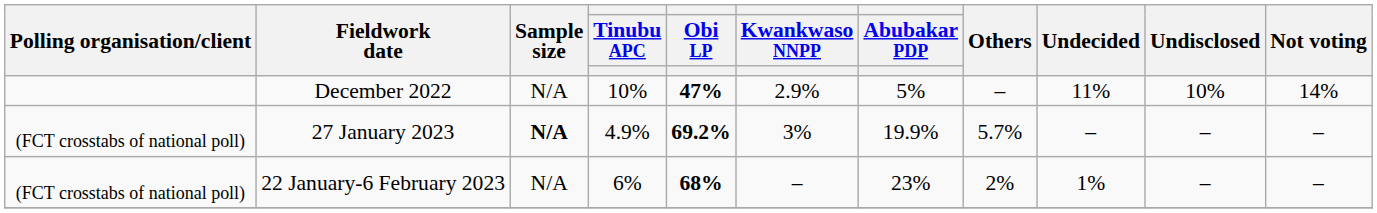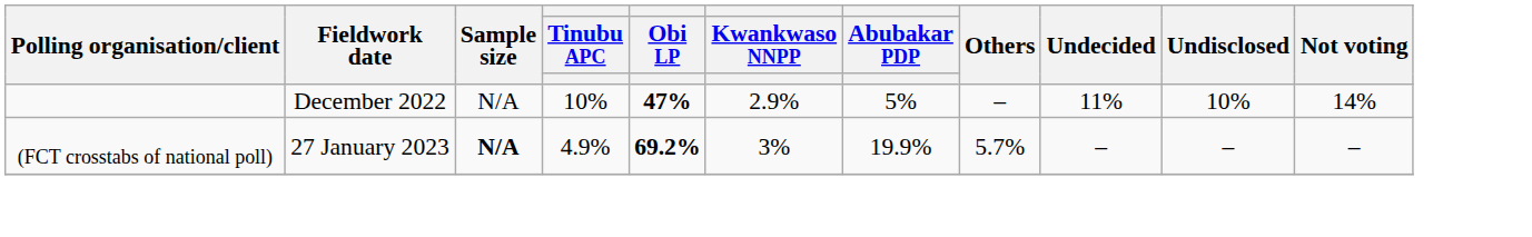- row: (FCT crosstabs of national poll) | 22 January-6 February 2023 | N/A | 6% | 68% | – | 23% | 2% | 1% | – | –
